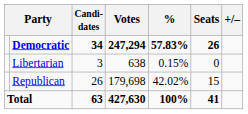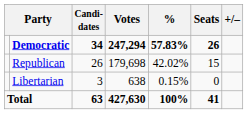rows swapped: Republican <-> Libertarian
